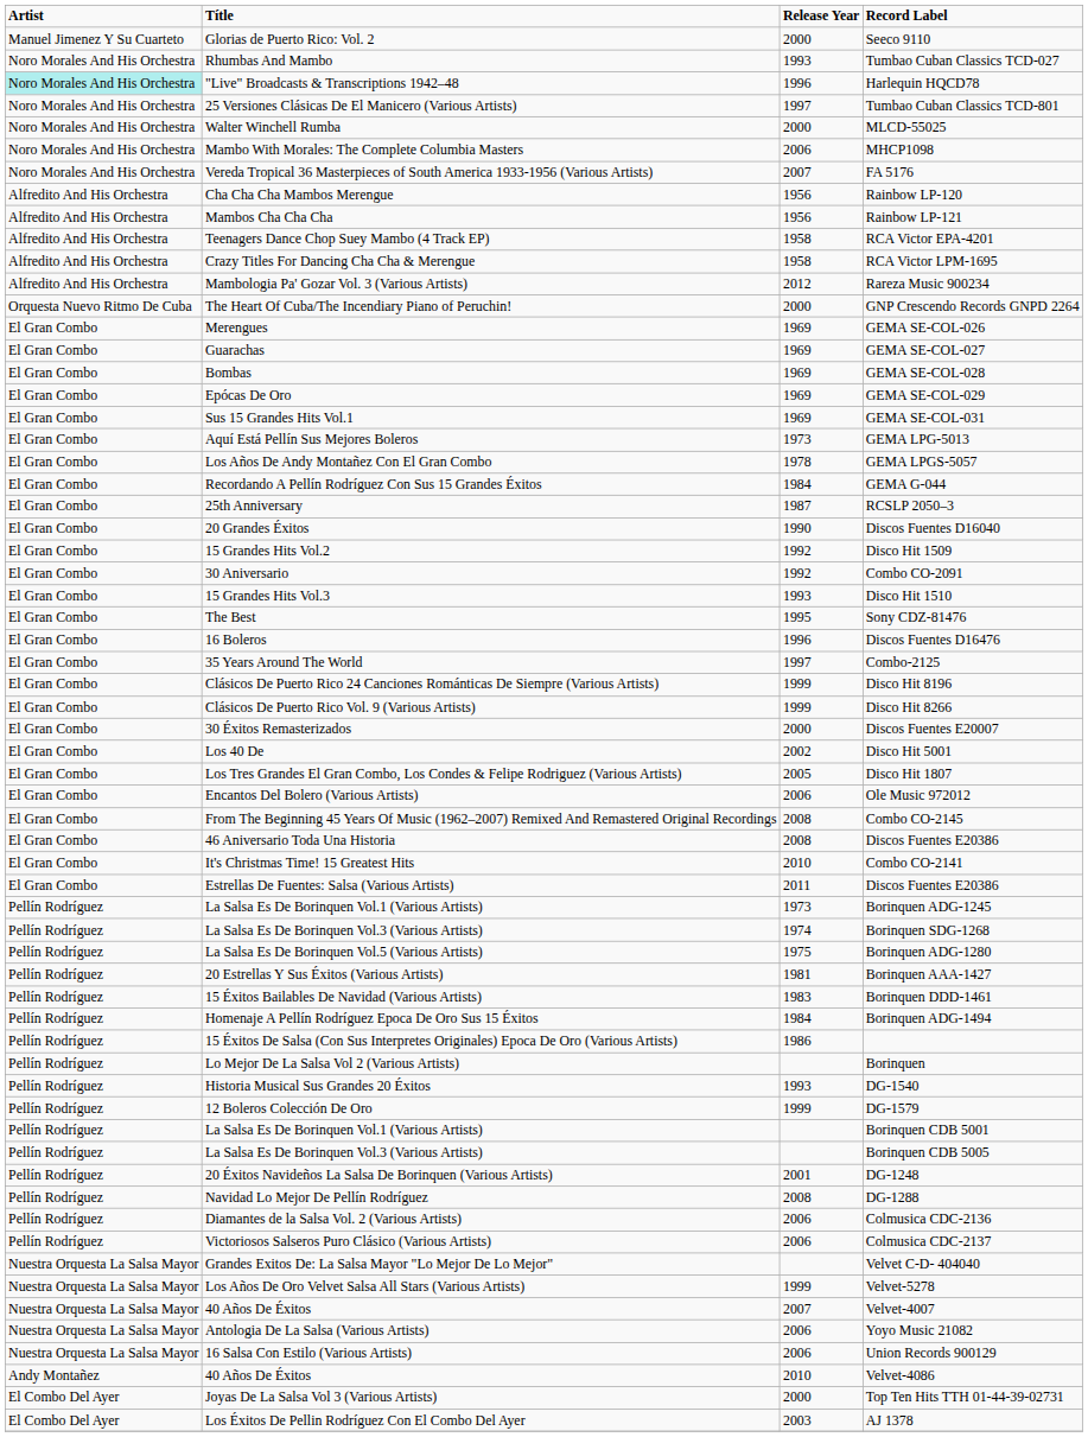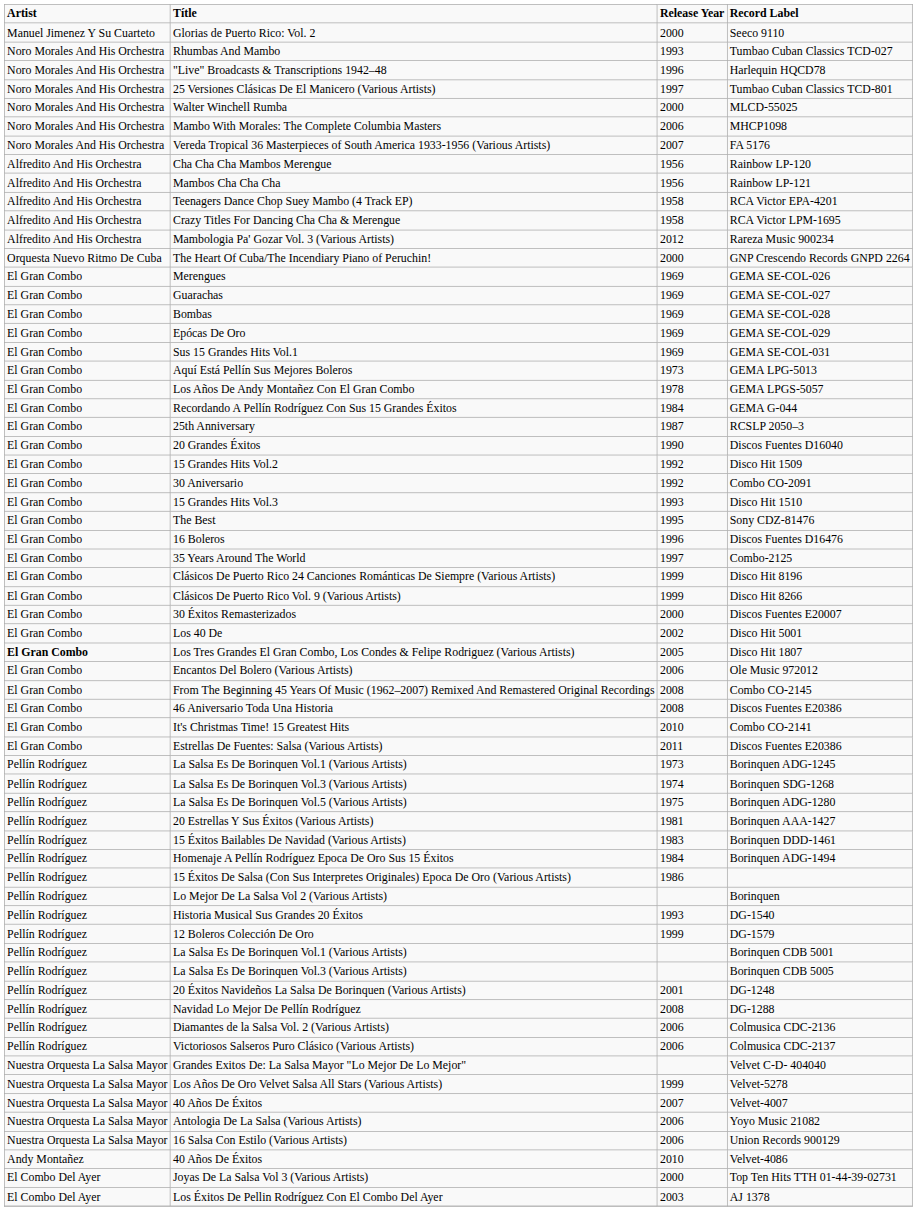Harlequin HQCD78 | Artist: paleturquoise background -> no background
Disco Hit 1807 | Artist: normal -> bold
